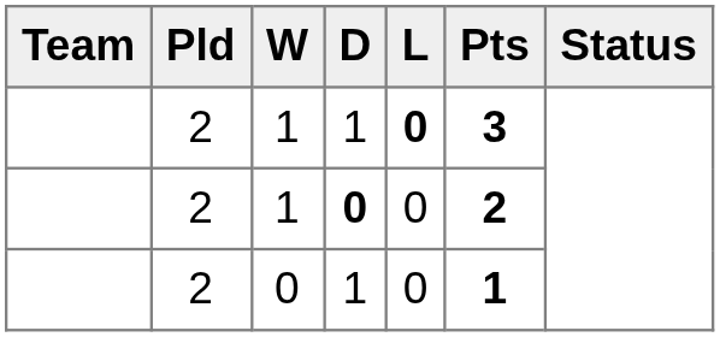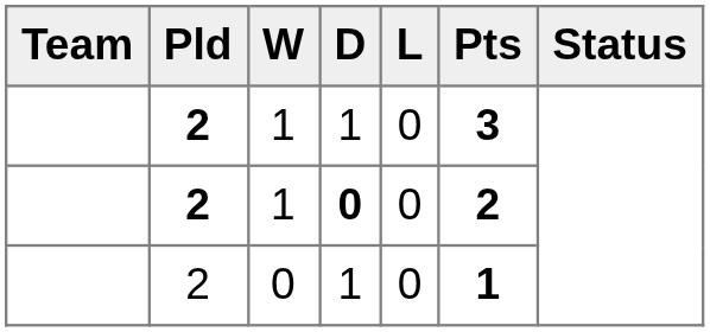row 2 | Pld: normal -> bold
row 2 | L: bold -> normal
row 3 | Pld: normal -> bold
